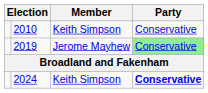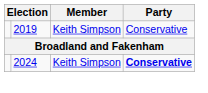- row: 2010 | Keith Simpson | Conservative
2019 | Member: Jerome Mayhew -> Keith Simpson
2019 | Party: lightgreen background -> no background
